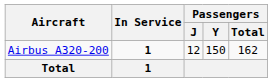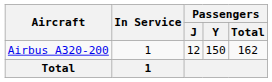Airbus A320-200 | In Service: bold -> normal
